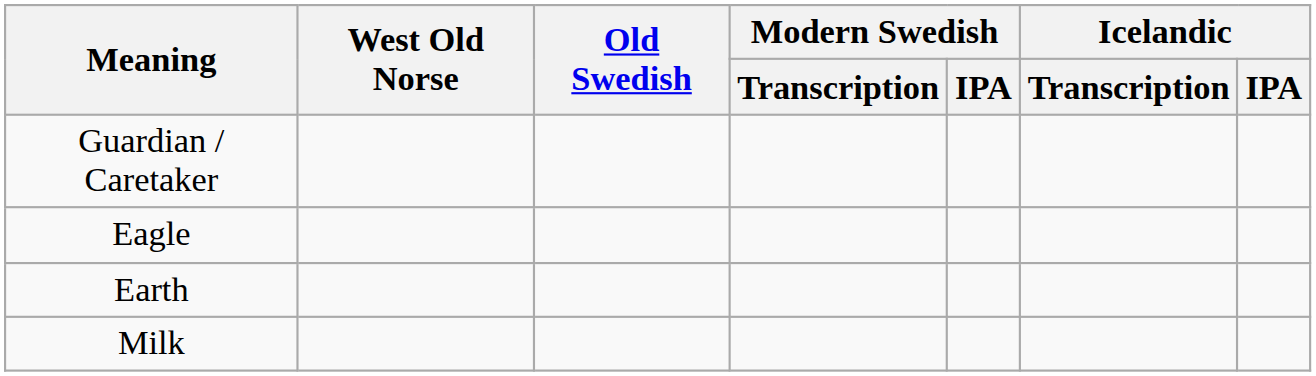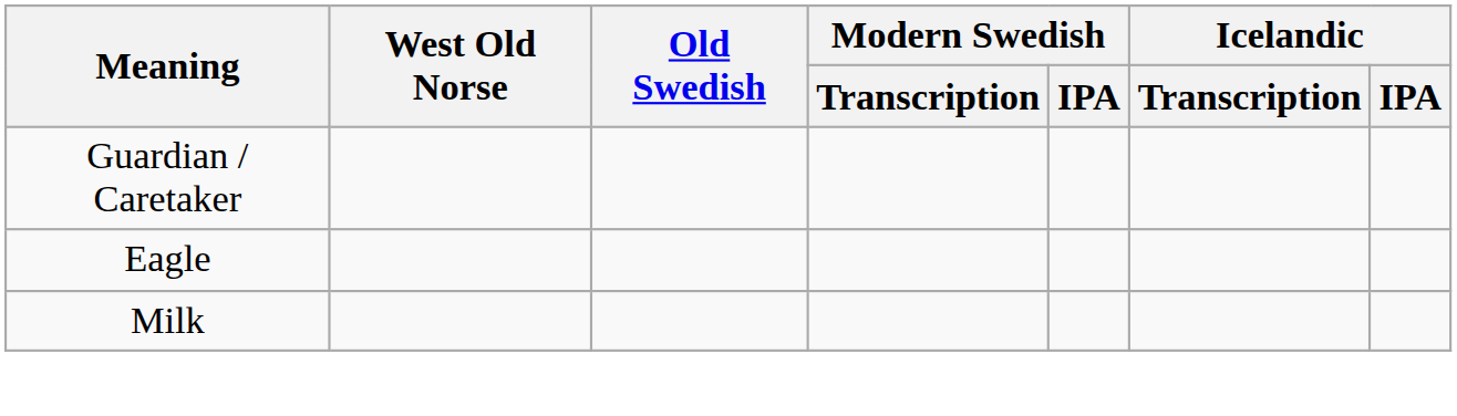- row: Earth
